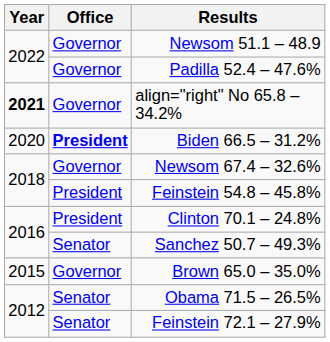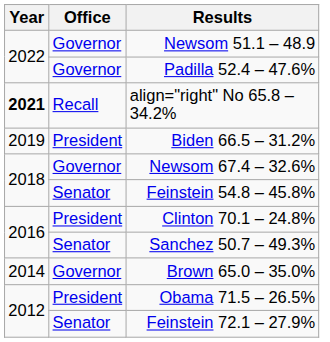align="right" No 65.8 – 34.2% | Office: Governor -> Recall
Biden 66.5 – 31.2% | Year: 2020 -> 2019
Biden 66.5 – 31.2% | Office: bold -> normal
Feinstein 54.8 – 45.8% | Office: President -> Senator
Brown 65.0 – 35.0% | Year: 2015 -> 2014
Obama 71.5 – 26.5% | Office: Senator -> President
